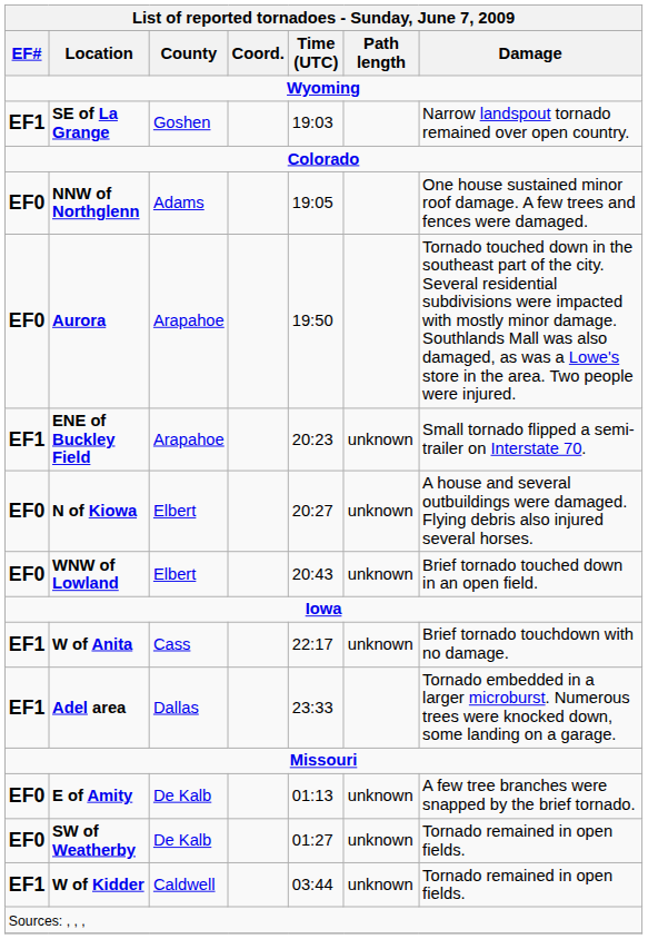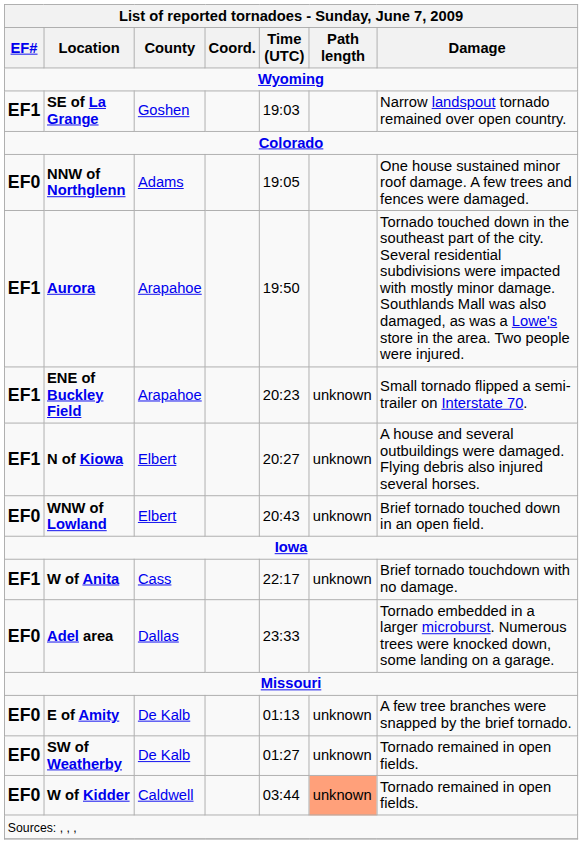Aurora | EF#: EF0 -> EF1
N of Kiowa | EF#: EF0 -> EF1
Adel area | EF#: EF1 -> EF0
W of Kidder | EF#: EF1 -> EF0
W of Kidder | Path length: no background -> lightsalmon background
